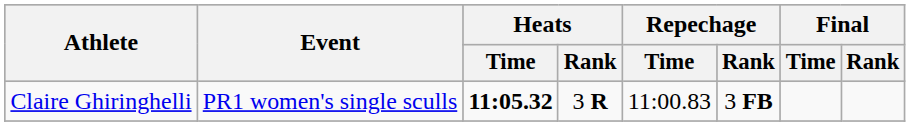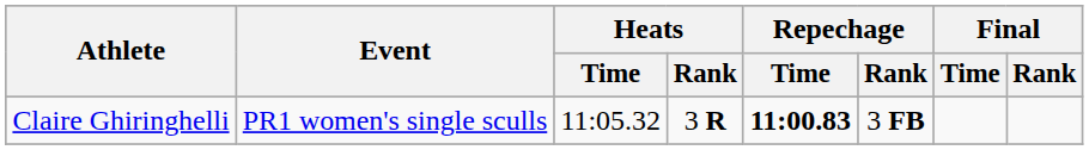Claire Ghiringhelli | Heats / Time: bold -> normal
Claire Ghiringhelli | Repechage / Time: normal -> bold
